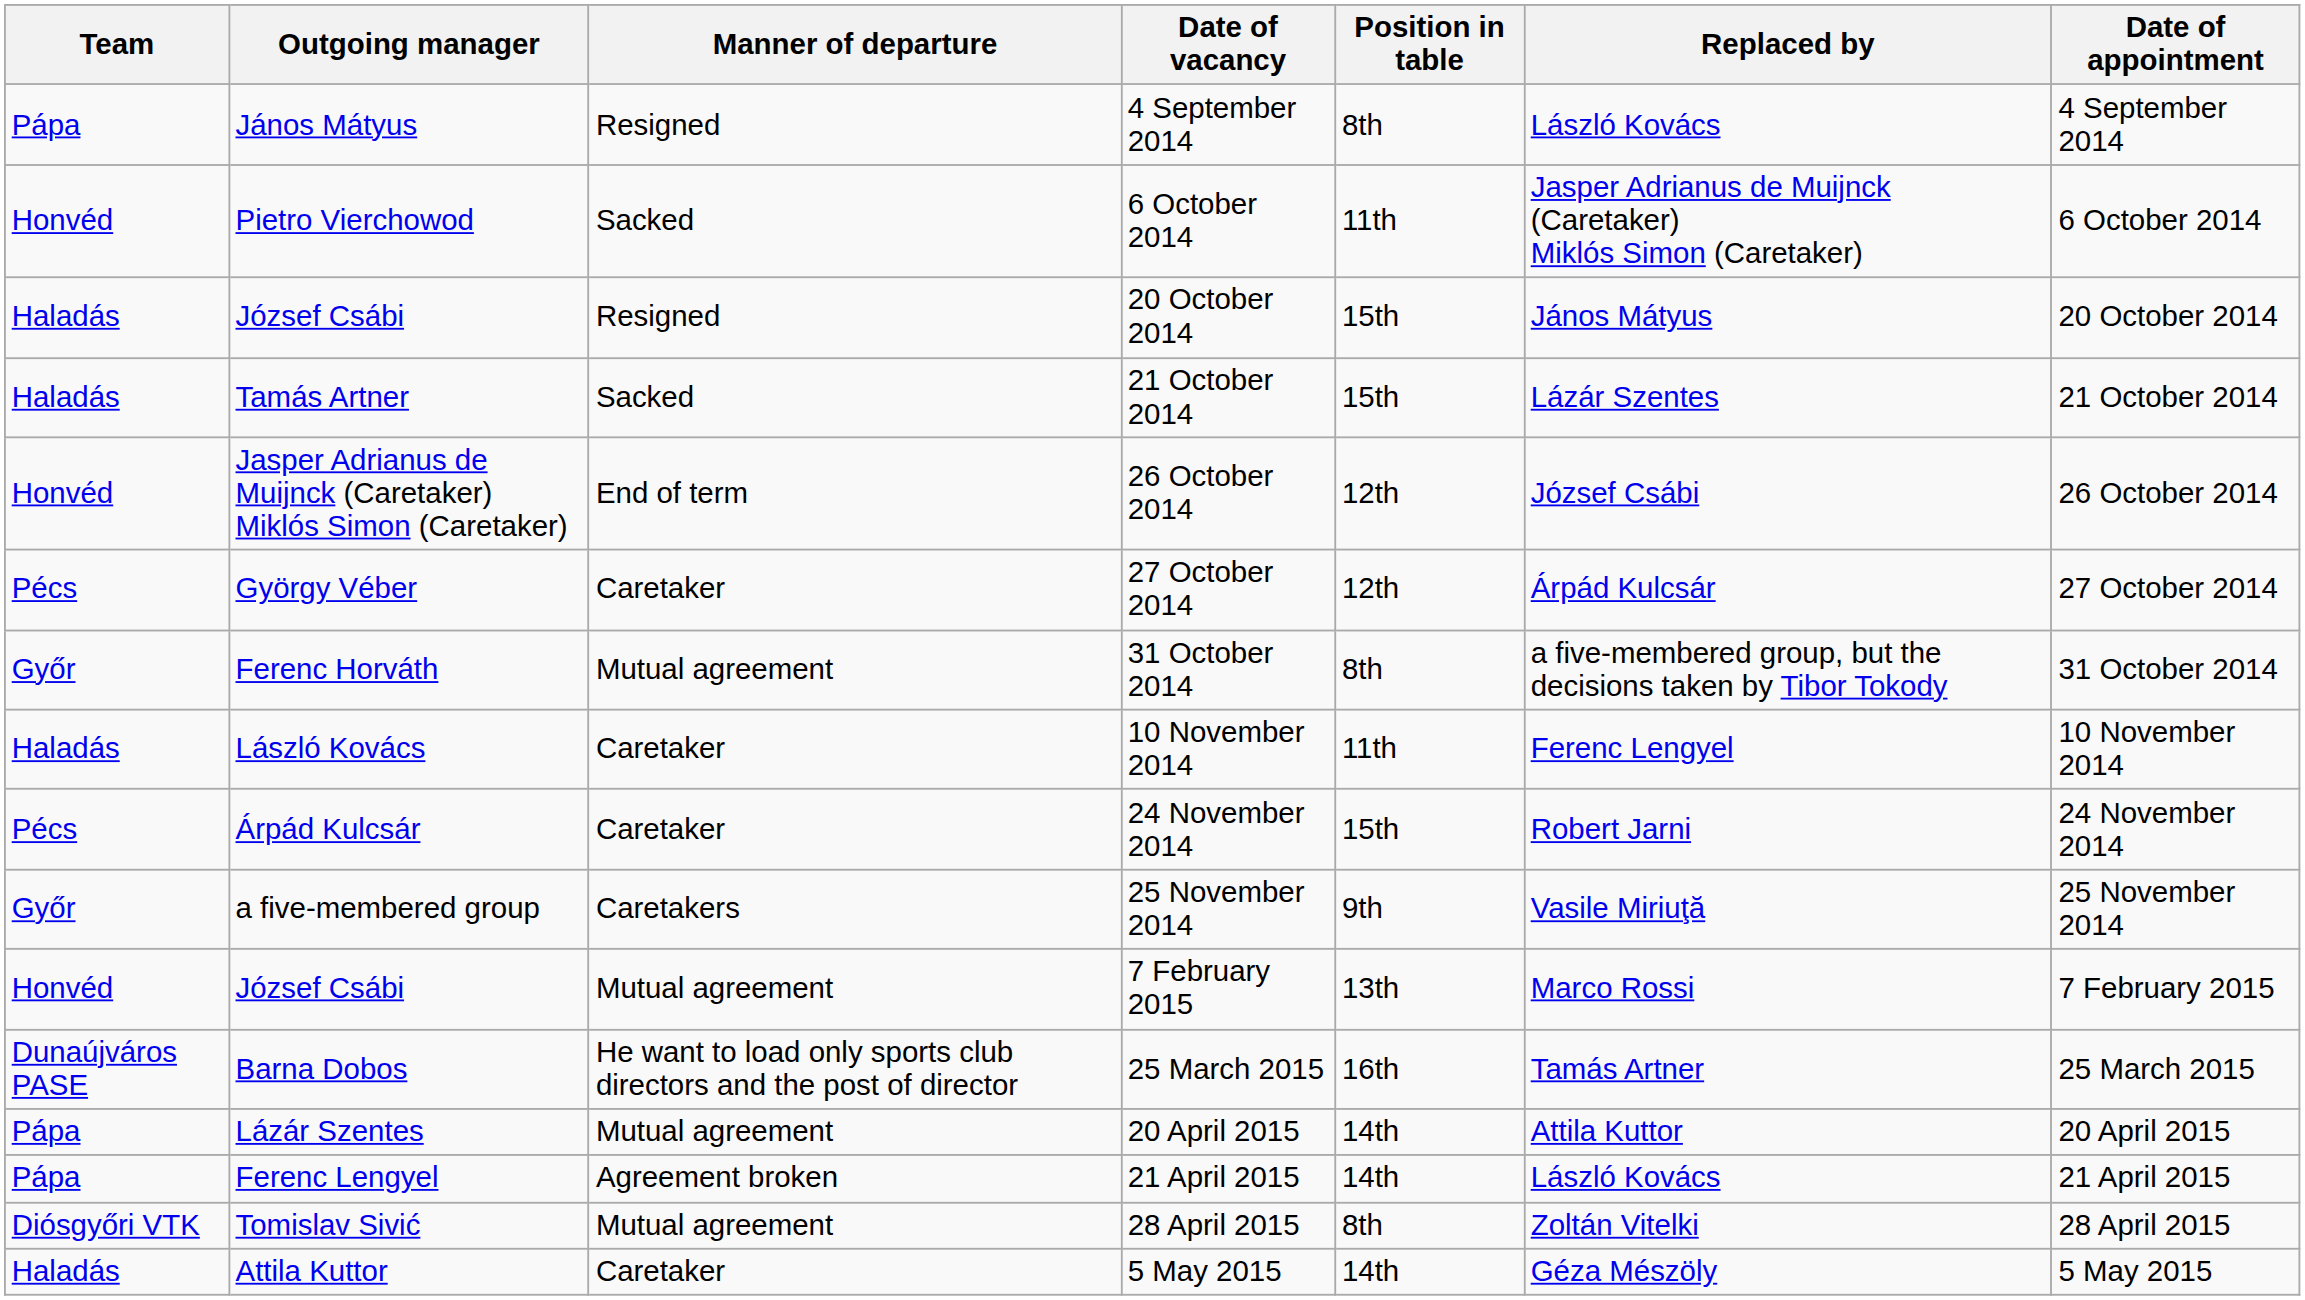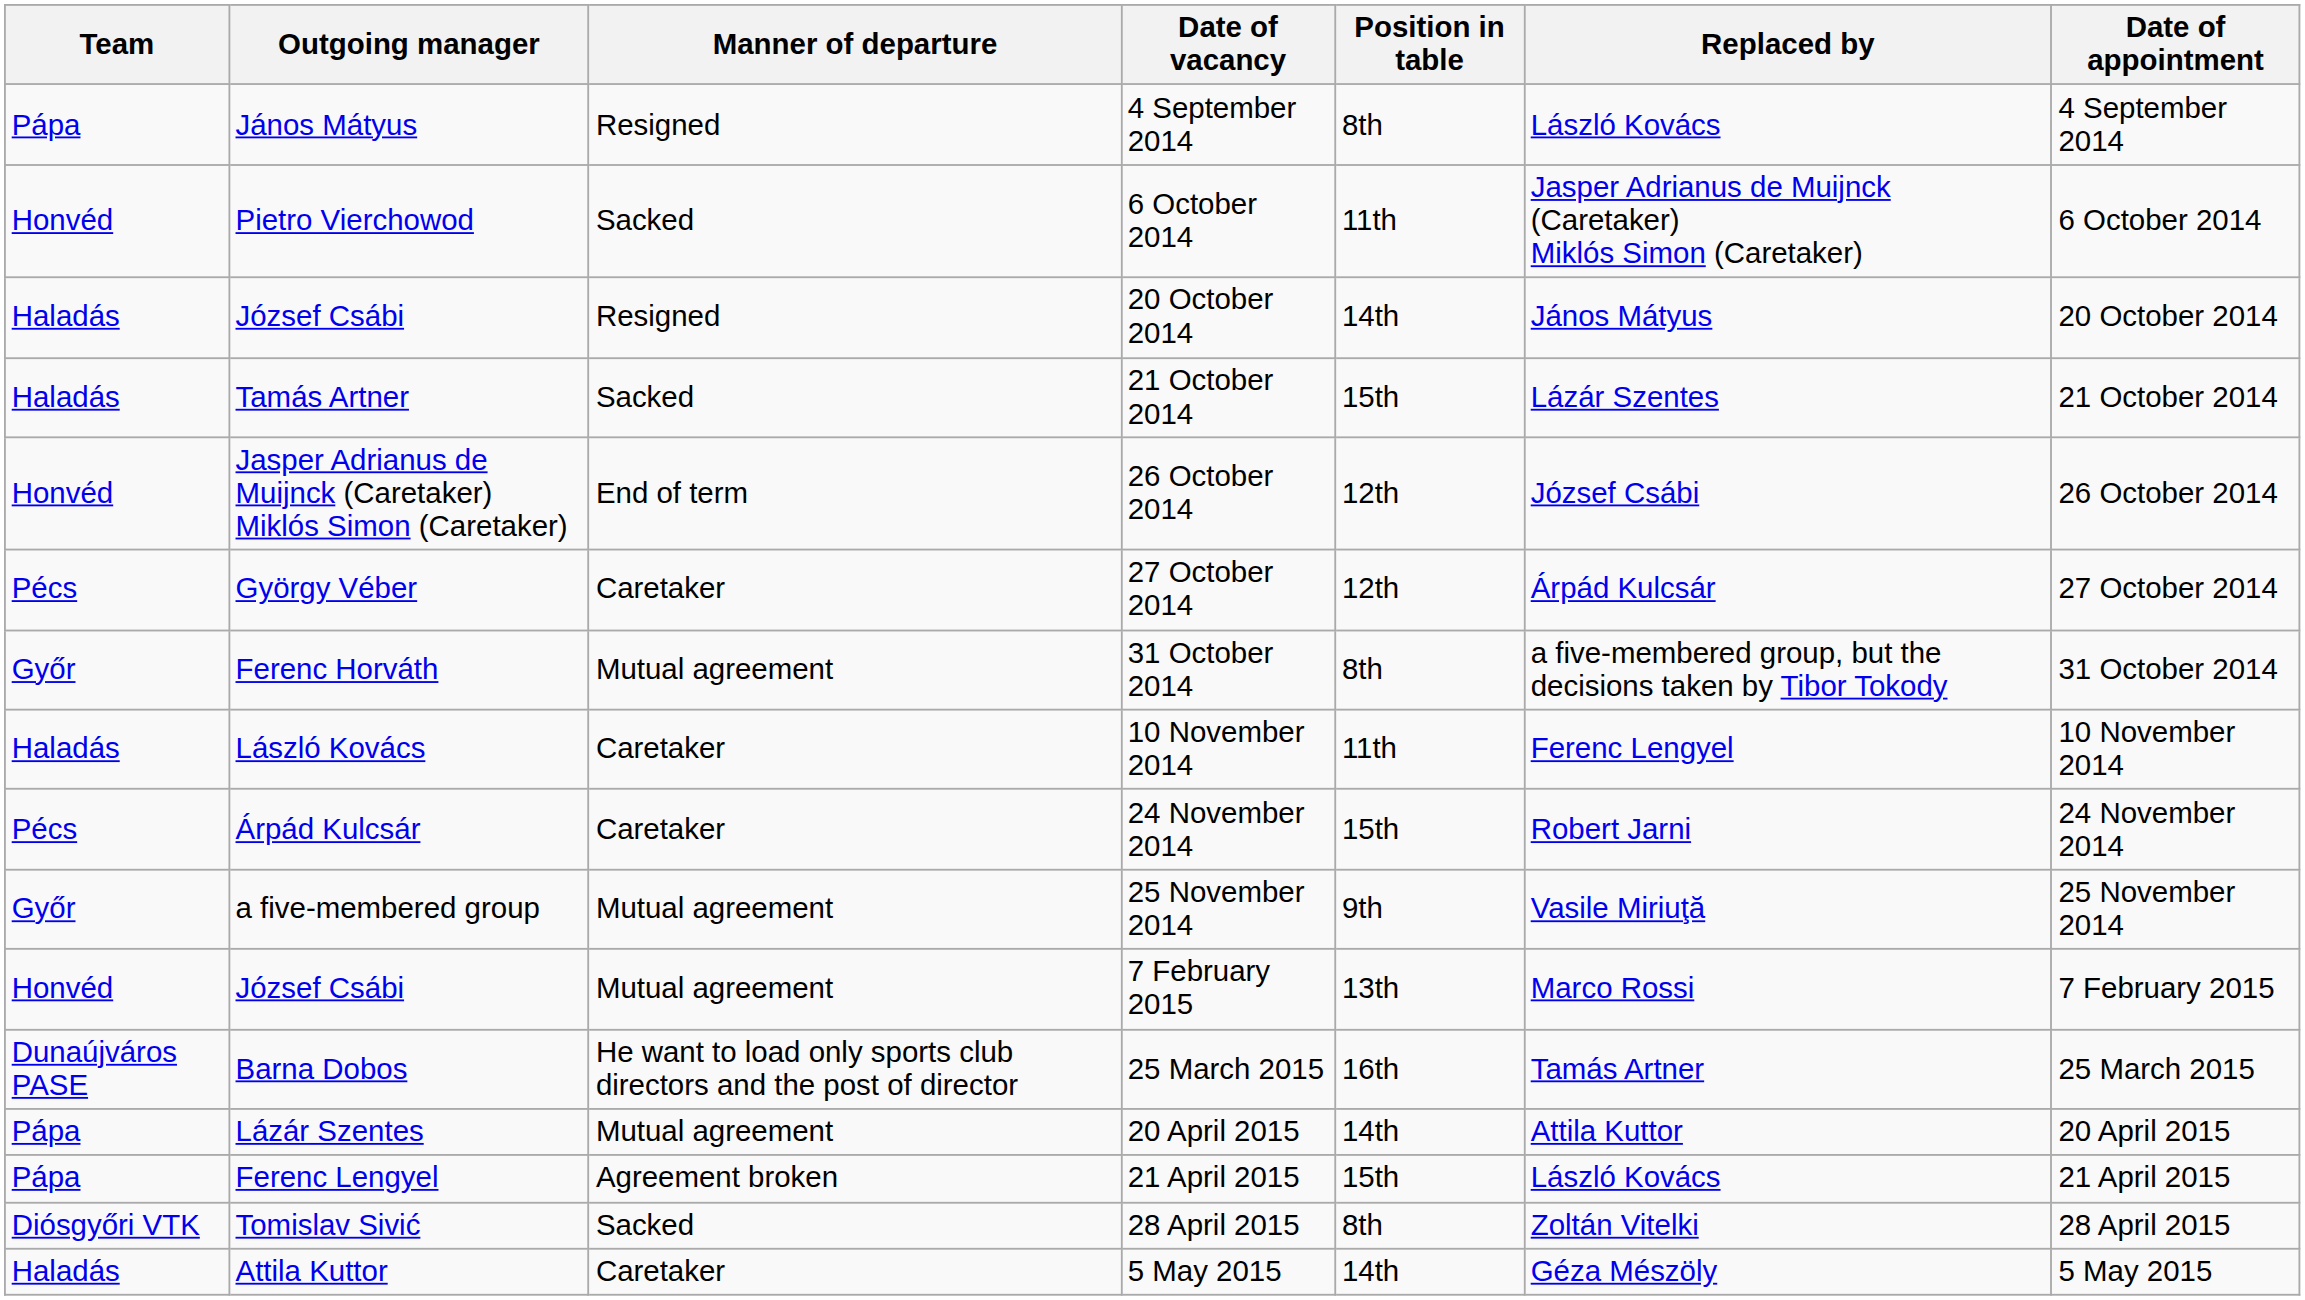row 4 | Position in table: 15th -> 14th
row 11 | Manner of departure: Caretakers -> Mutual agreement
row 15 | Position in table: 14th -> 15th
row 16 | Manner of departure: Mutual agreement -> Sacked
